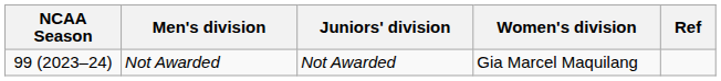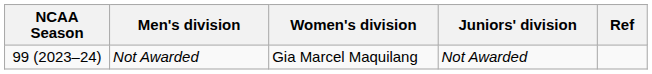columns swapped: Women's division <-> Juniors' division
